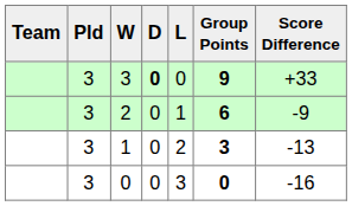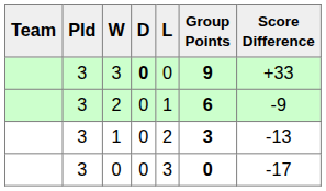row 5 | Score Difference: -16 -> -17
